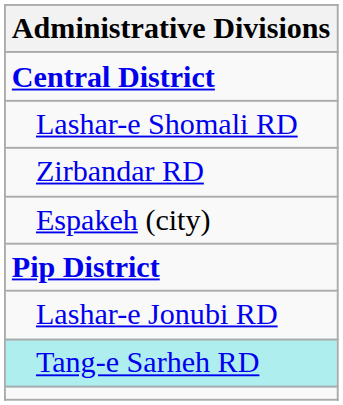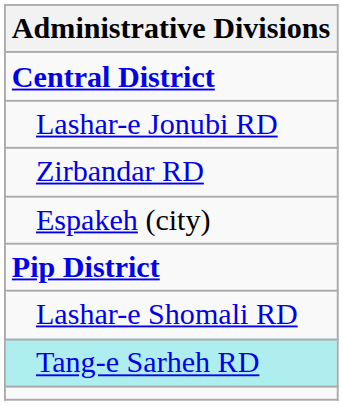row 3 | column 1: Lashar-e Shomali RD -> Lashar-e Jonubi RD
row 7 | column 1: Lashar-e Jonubi RD -> Lashar-e Shomali RD
